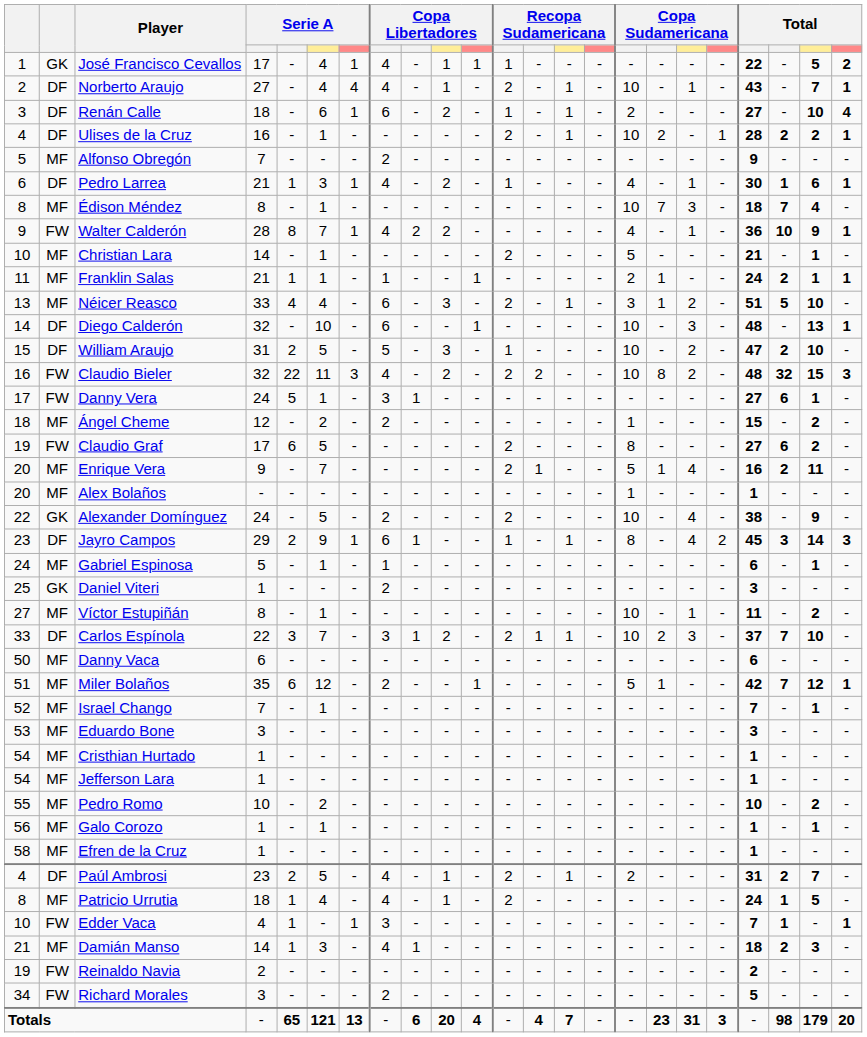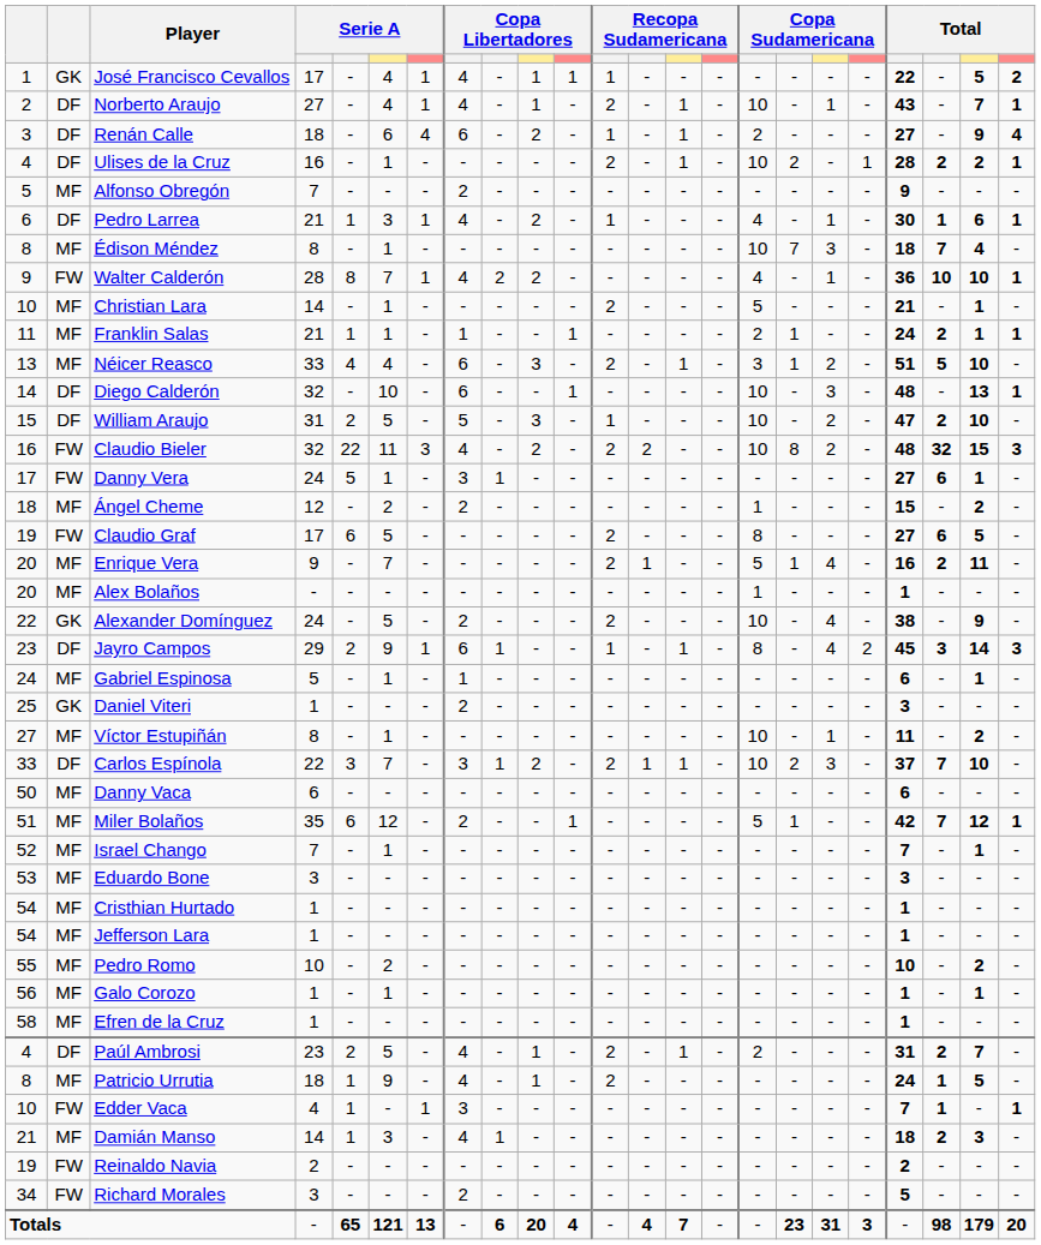Norberto Araujo | column 7: 4 -> 1
Renán Calle | column 7: 1 -> 4
Renán Calle | column 22: 10 -> 9
Walter Calderón | column 22: 9 -> 10
Claudio Graf | column 22: 2 -> 5
Patricio Urrutia | column 6: 4 -> 9
